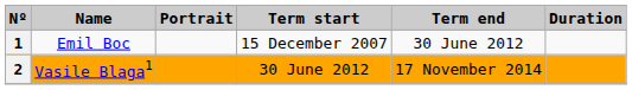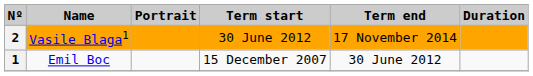rows swapped: 1 <-> 2
